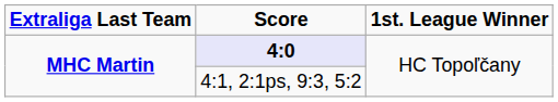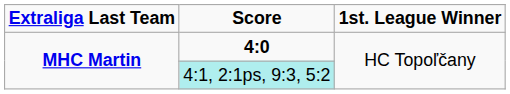4:0 | Score: lavender background -> no background
4:1, 2:1ps, 9:3, 5:2 | Score: no background -> paleturquoise background
